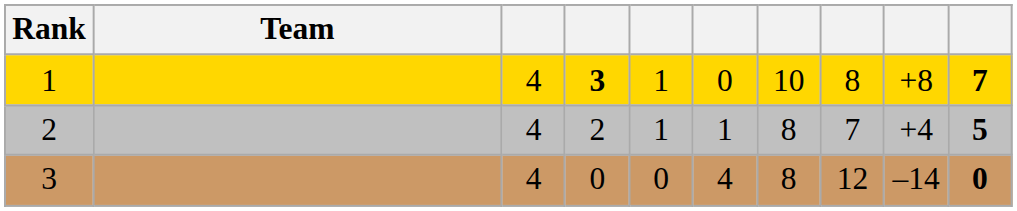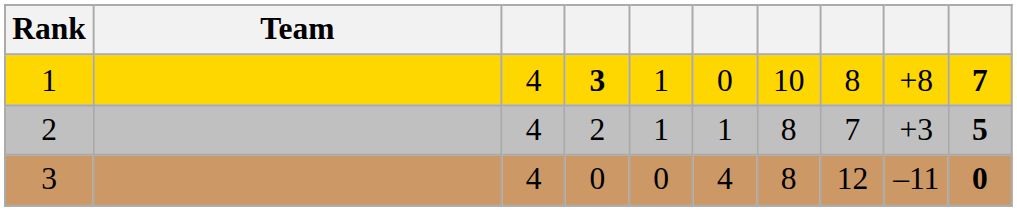row 3 | column 9: +4 -> +3
row 4 | column 9: –14 -> –11
